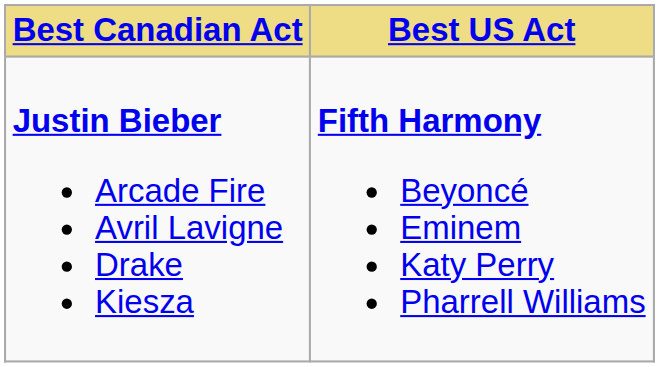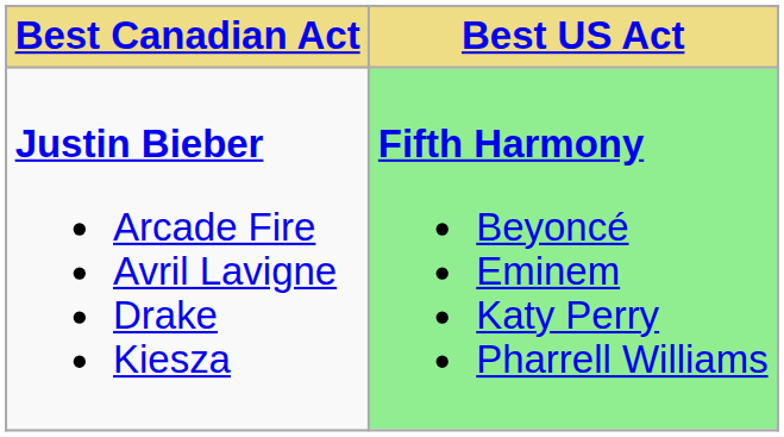Justin Bieber Arcade Fire Avril Lavigne Drake Kiesza | Best US Act: no background -> lightgreen background
